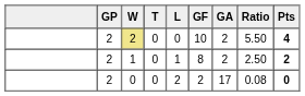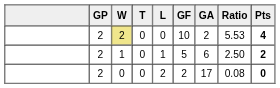row 2 | Ratio: 5.50 -> 5.53
row 3 | GF: 8 -> 5
row 3 | GA: 2 -> 6
